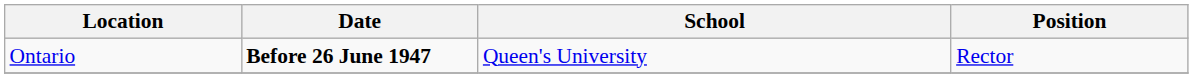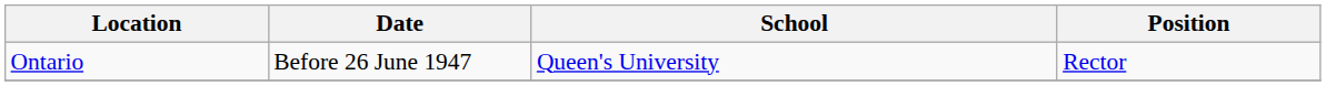Ontario | Date: bold -> normal
